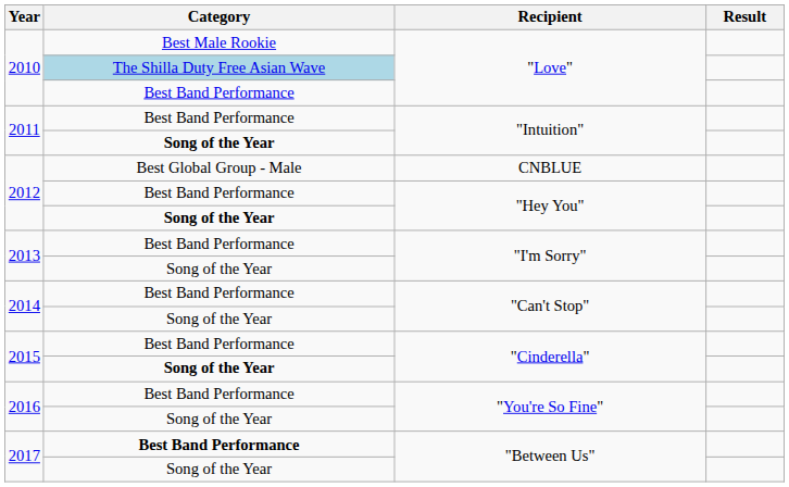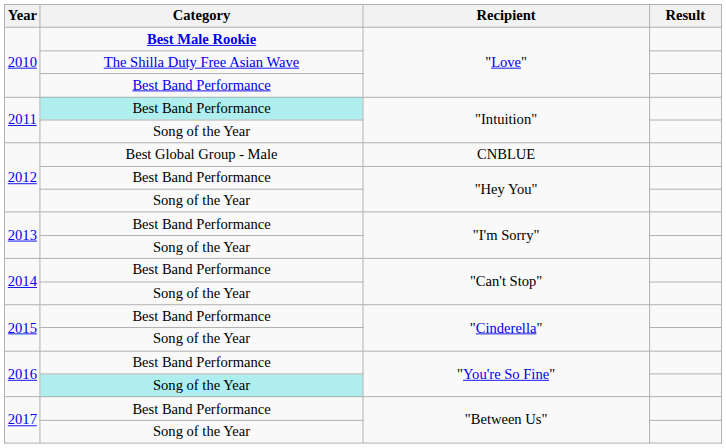Best Male Rookie / "Love" | Category: normal -> bold
The Shilla Duty Free Asian Wave / "Love" | Category: lightblue background -> no background
Best Band Performance / "Intuition" | Category: no background -> paleturquoise background
Song of the Year / "Intuition" | Category: bold -> normal
Song of the Year / "Hey You" | Category: bold -> normal
Song of the Year / "Cinderella" | Category: bold -> normal
Song of the Year / "You're So Fine" | Category: no background -> paleturquoise background
Best Band Performance / "Between Us" | Category: bold -> normal
